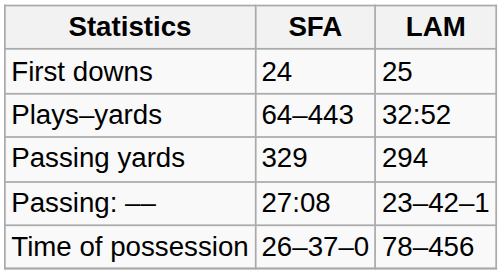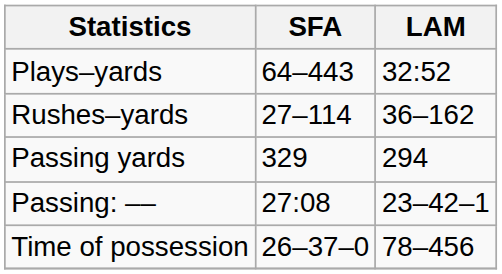- row: First downs | 24 | 25
+ row: Rushes–yards | 27–114 | 36–162
